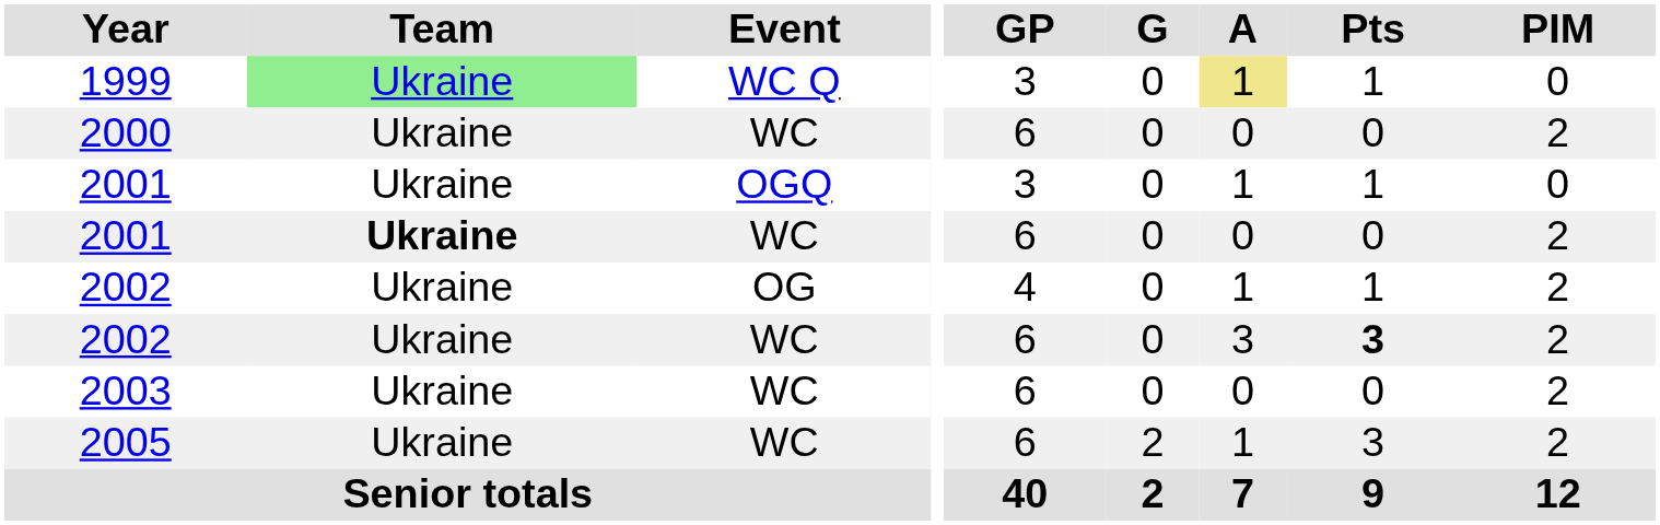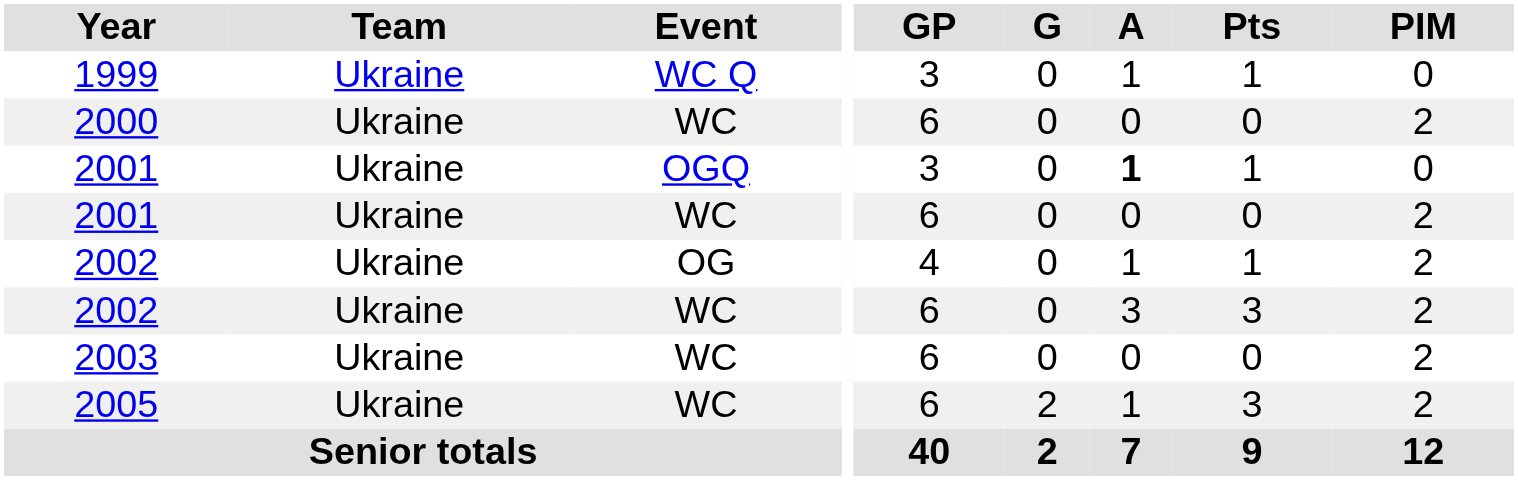1999 | Team: lightgreen background -> no background
1999 | A: khaki background -> no background
2001 / OGQ | A: normal -> bold
2001 / WC | Team: bold -> normal
2002 / WC | Pts: bold -> normal
